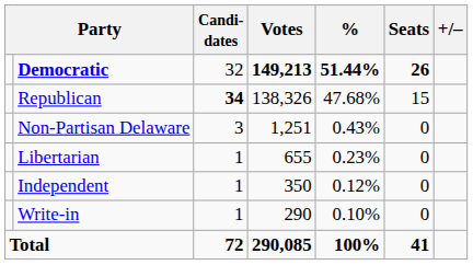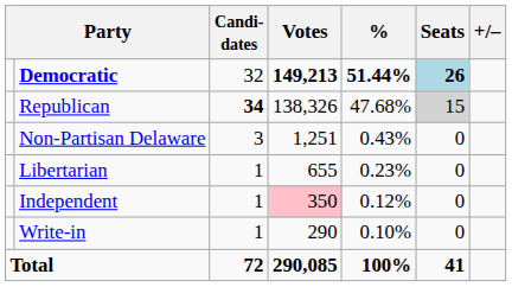Democratic | Seats: no background -> lightblue background
Republican | Seats: no background -> lightgrey background
Independent | Votes: no background -> pink background
